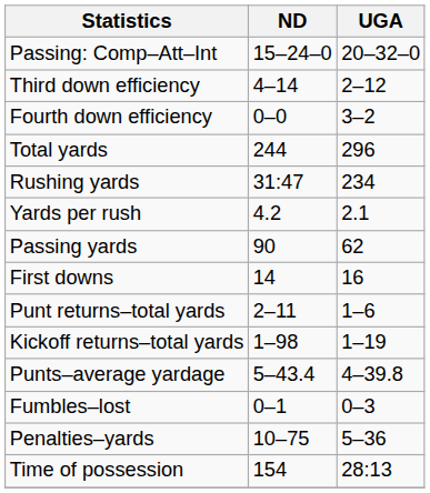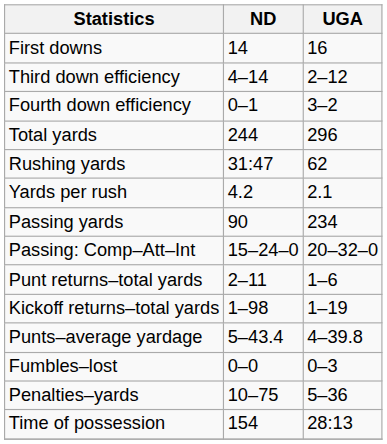rows swapped: First downs <-> Passing: Comp–Att–Int
Fourth down efficiency | ND: 0–0 -> 0–1
Rushing yards | UGA: 234 -> 62
Passing yards | UGA: 62 -> 234
Fumbles–lost | ND: 0–1 -> 0–0
